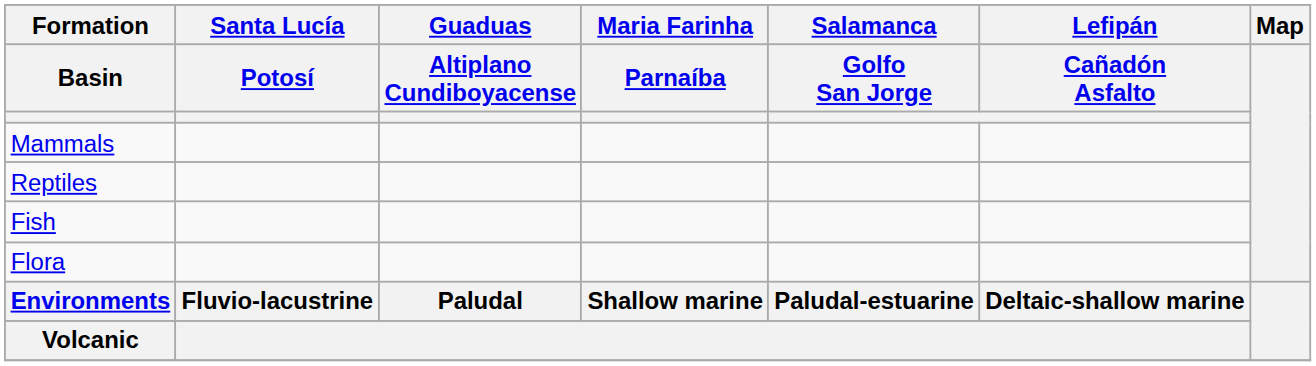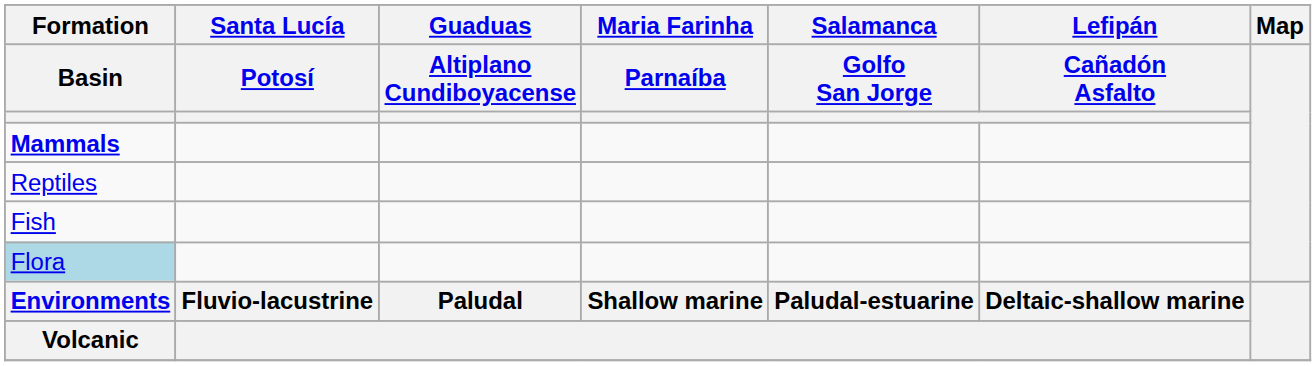Mammals | Formation / Basin: normal -> bold
Flora | Formation / Basin: no background -> lightblue background
